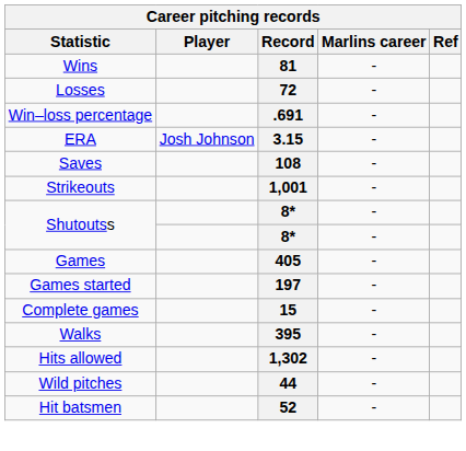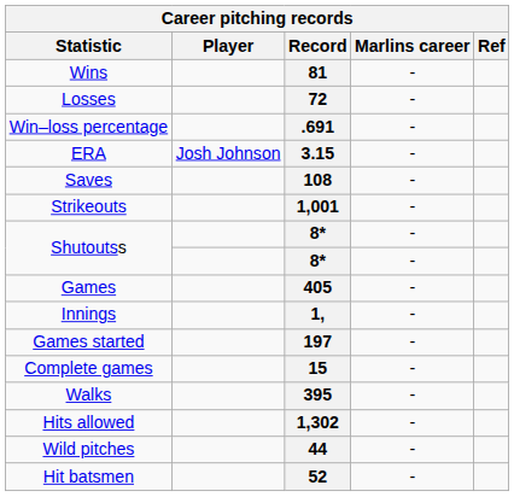+ row: Innings | 1, | -
